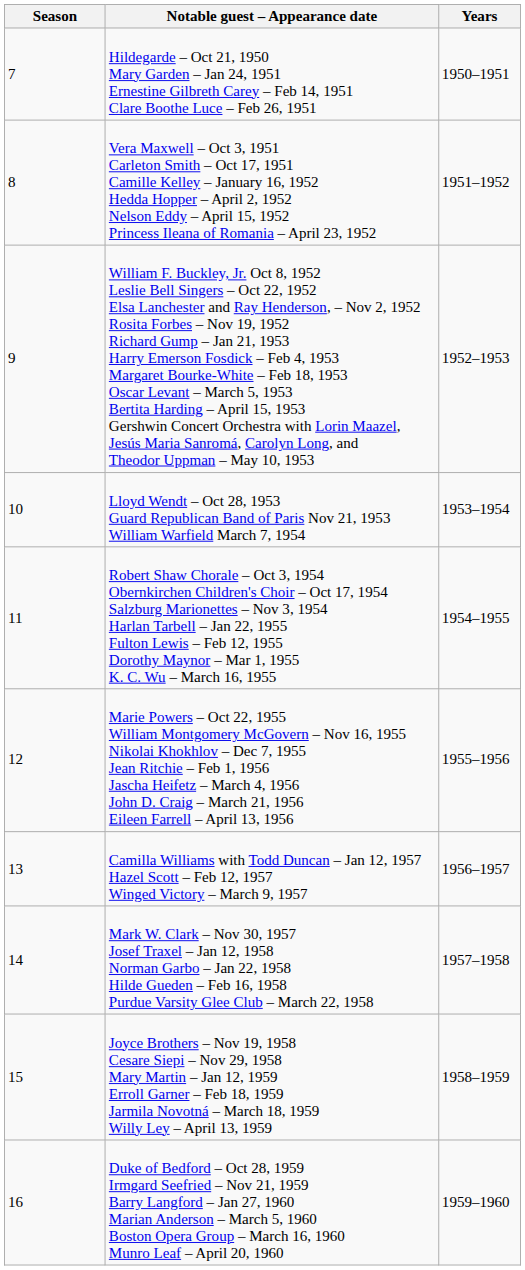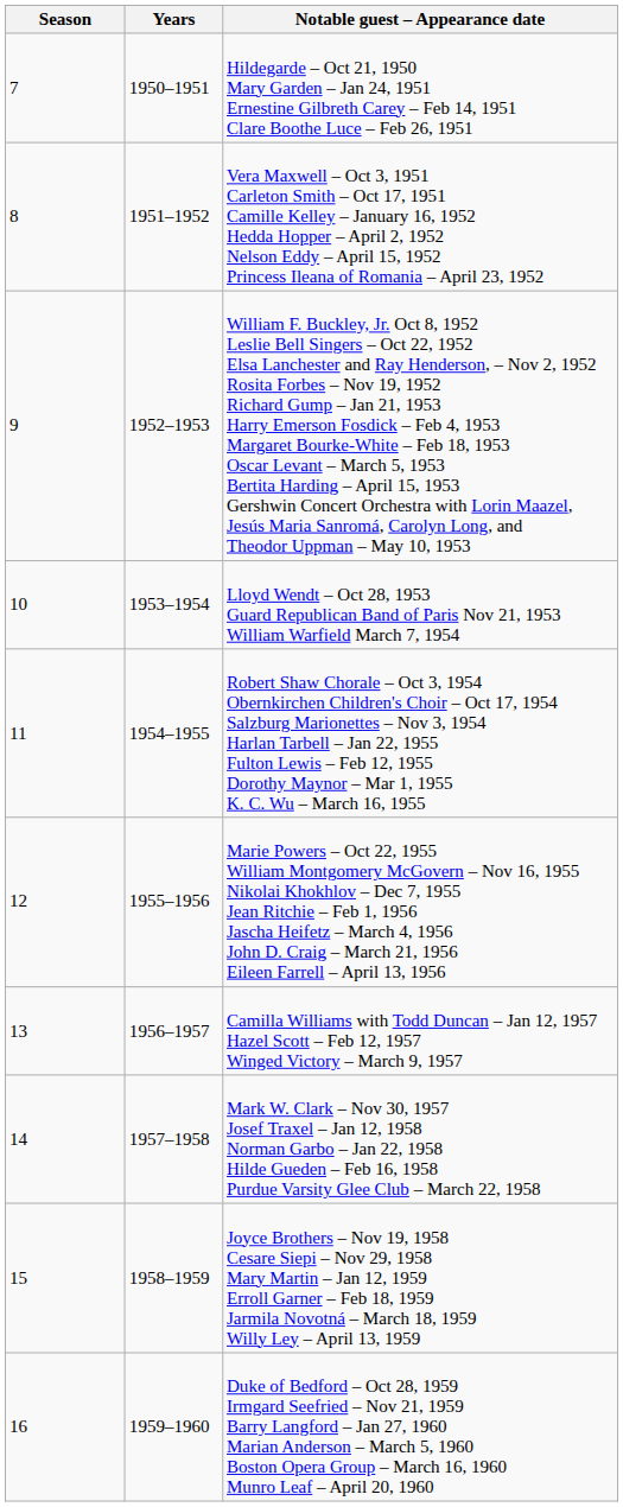columns swapped: Years <-> Notable guest – Appearance date
